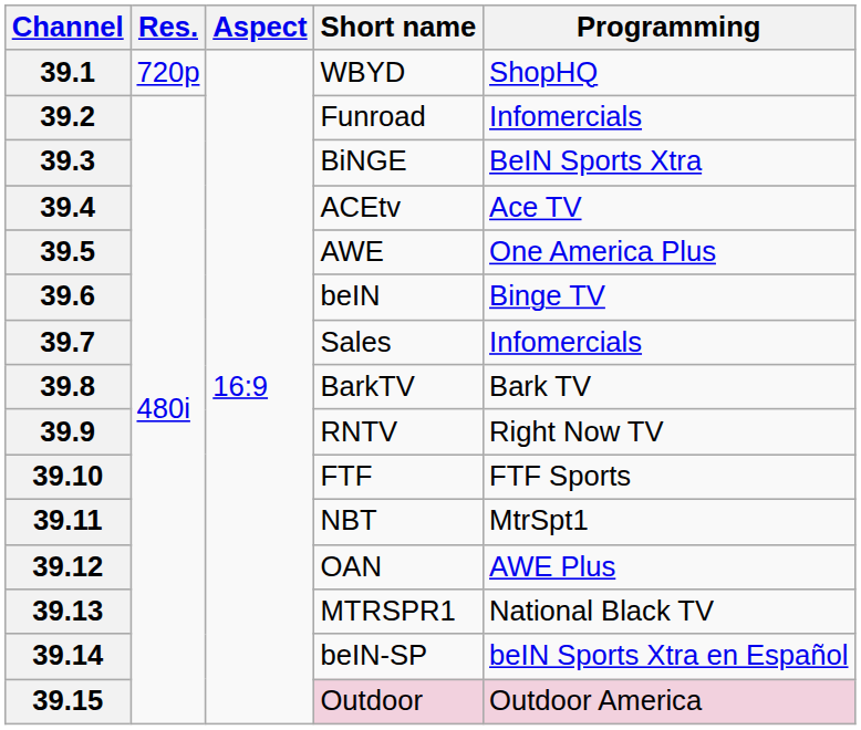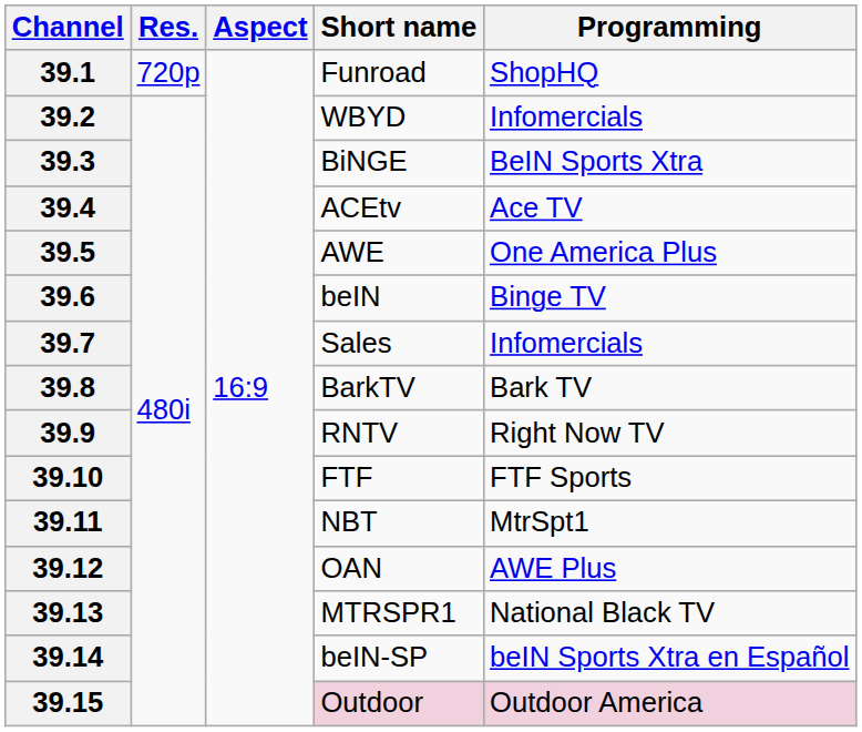39.1 | Short name: WBYD -> Funroad
39.2 | Short name: Funroad -> WBYD
